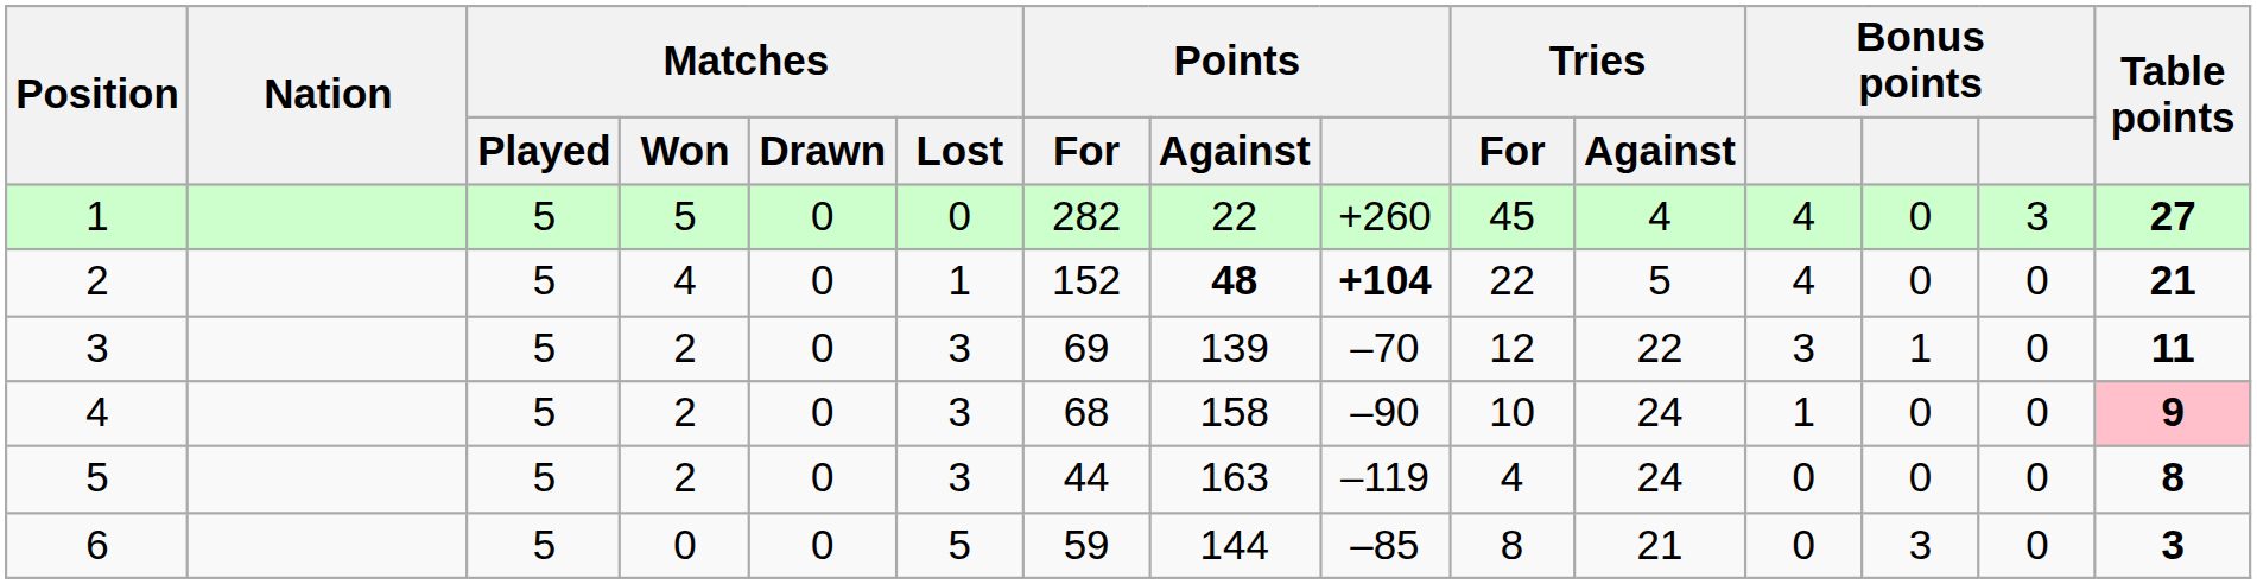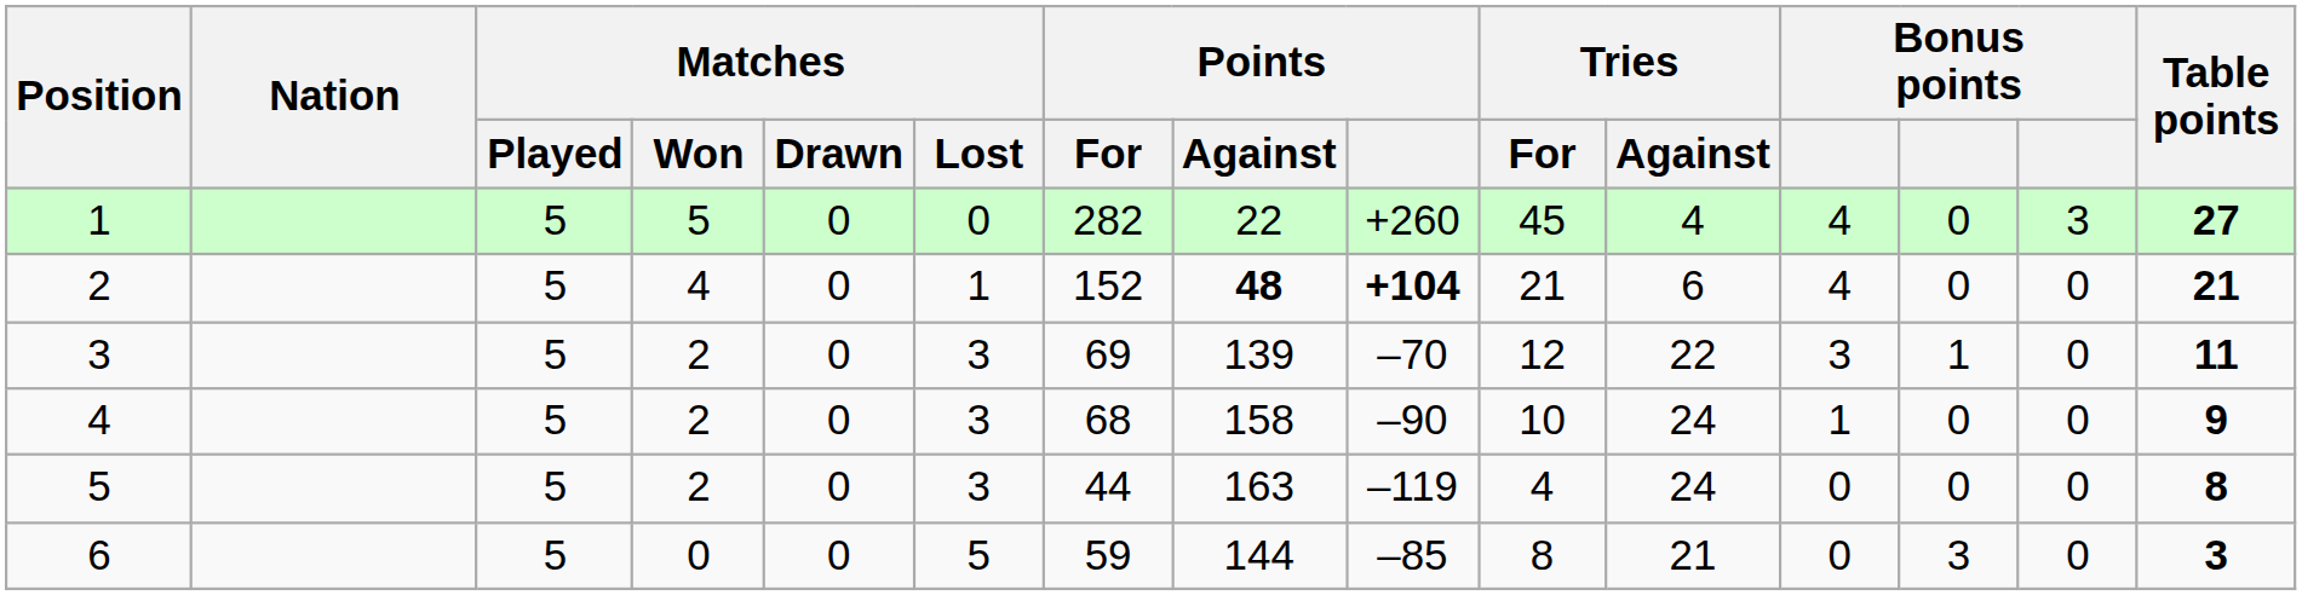row 4 | Tries / For: 22 -> 21
row 4 | Tries / Against: 5 -> 6
row 6 | Table points: pink background -> no background
